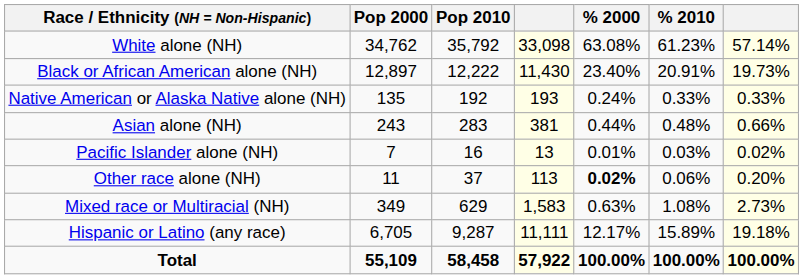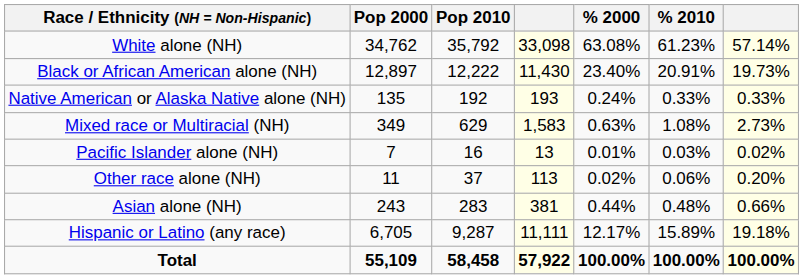rows swapped: Asian alone (NH) <-> Mixed race or Multiracial (NH)
Other race alone (NH) | % 2000: bold -> normal
